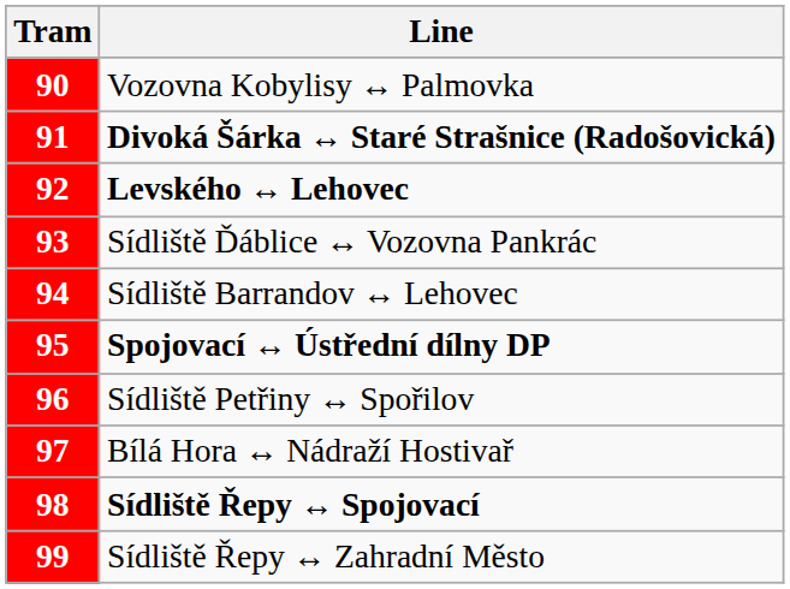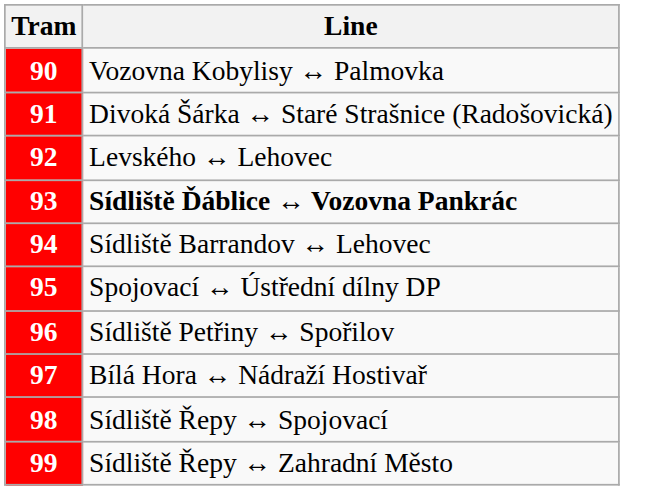Divoká Šárka ↔ Staré Strašnice (Radošovická) | Line: bold -> normal
Levského ↔ Lehovec | Line: bold -> normal
Sídliště Ďáblice ↔ Vozovna Pankrác | Line: normal -> bold
Spojovací ↔ Ústřední dílny DP | Line: bold -> normal
Sídliště Řepy ↔ Spojovací | Line: bold -> normal
